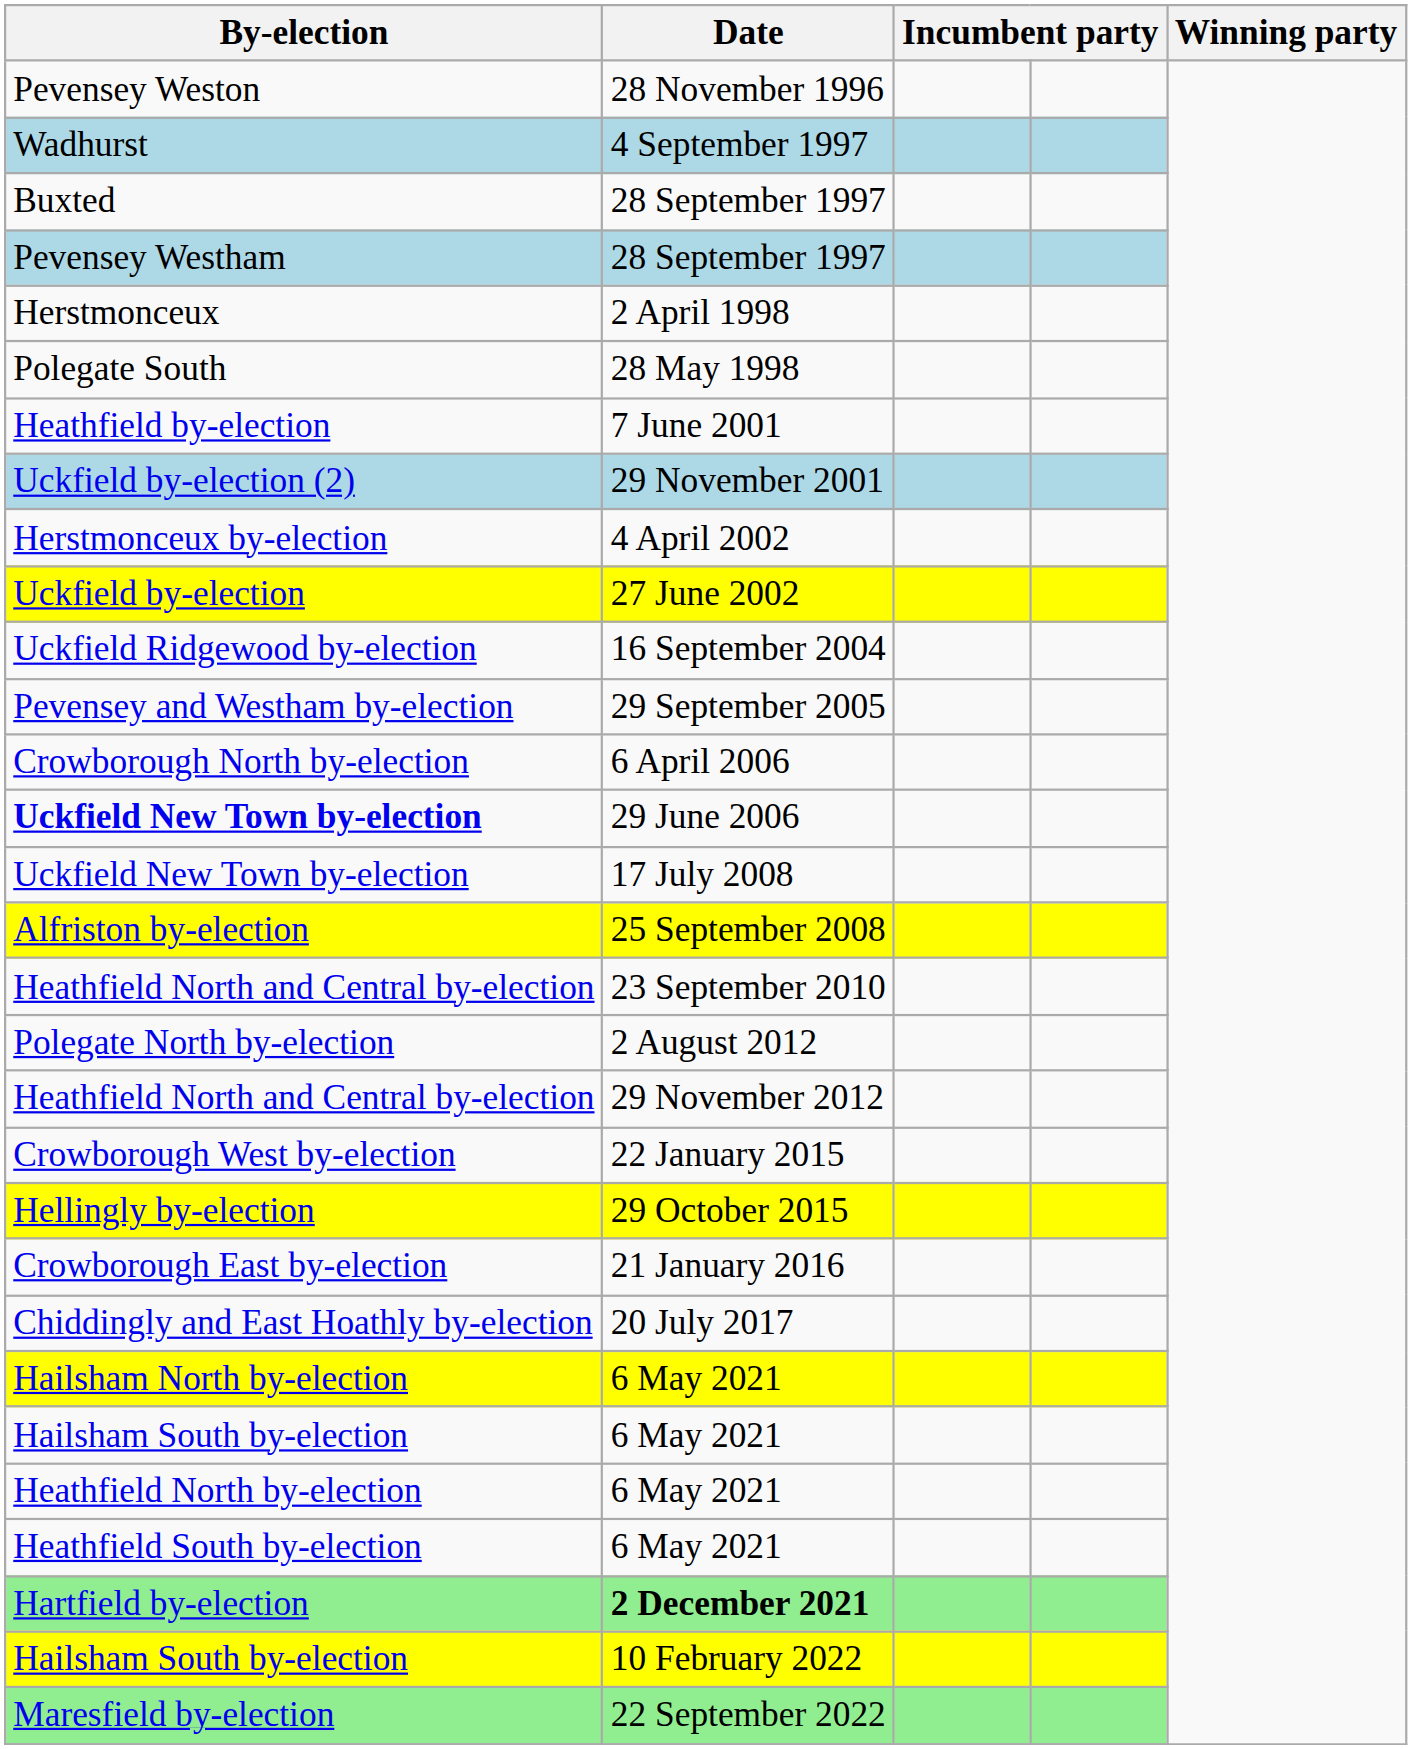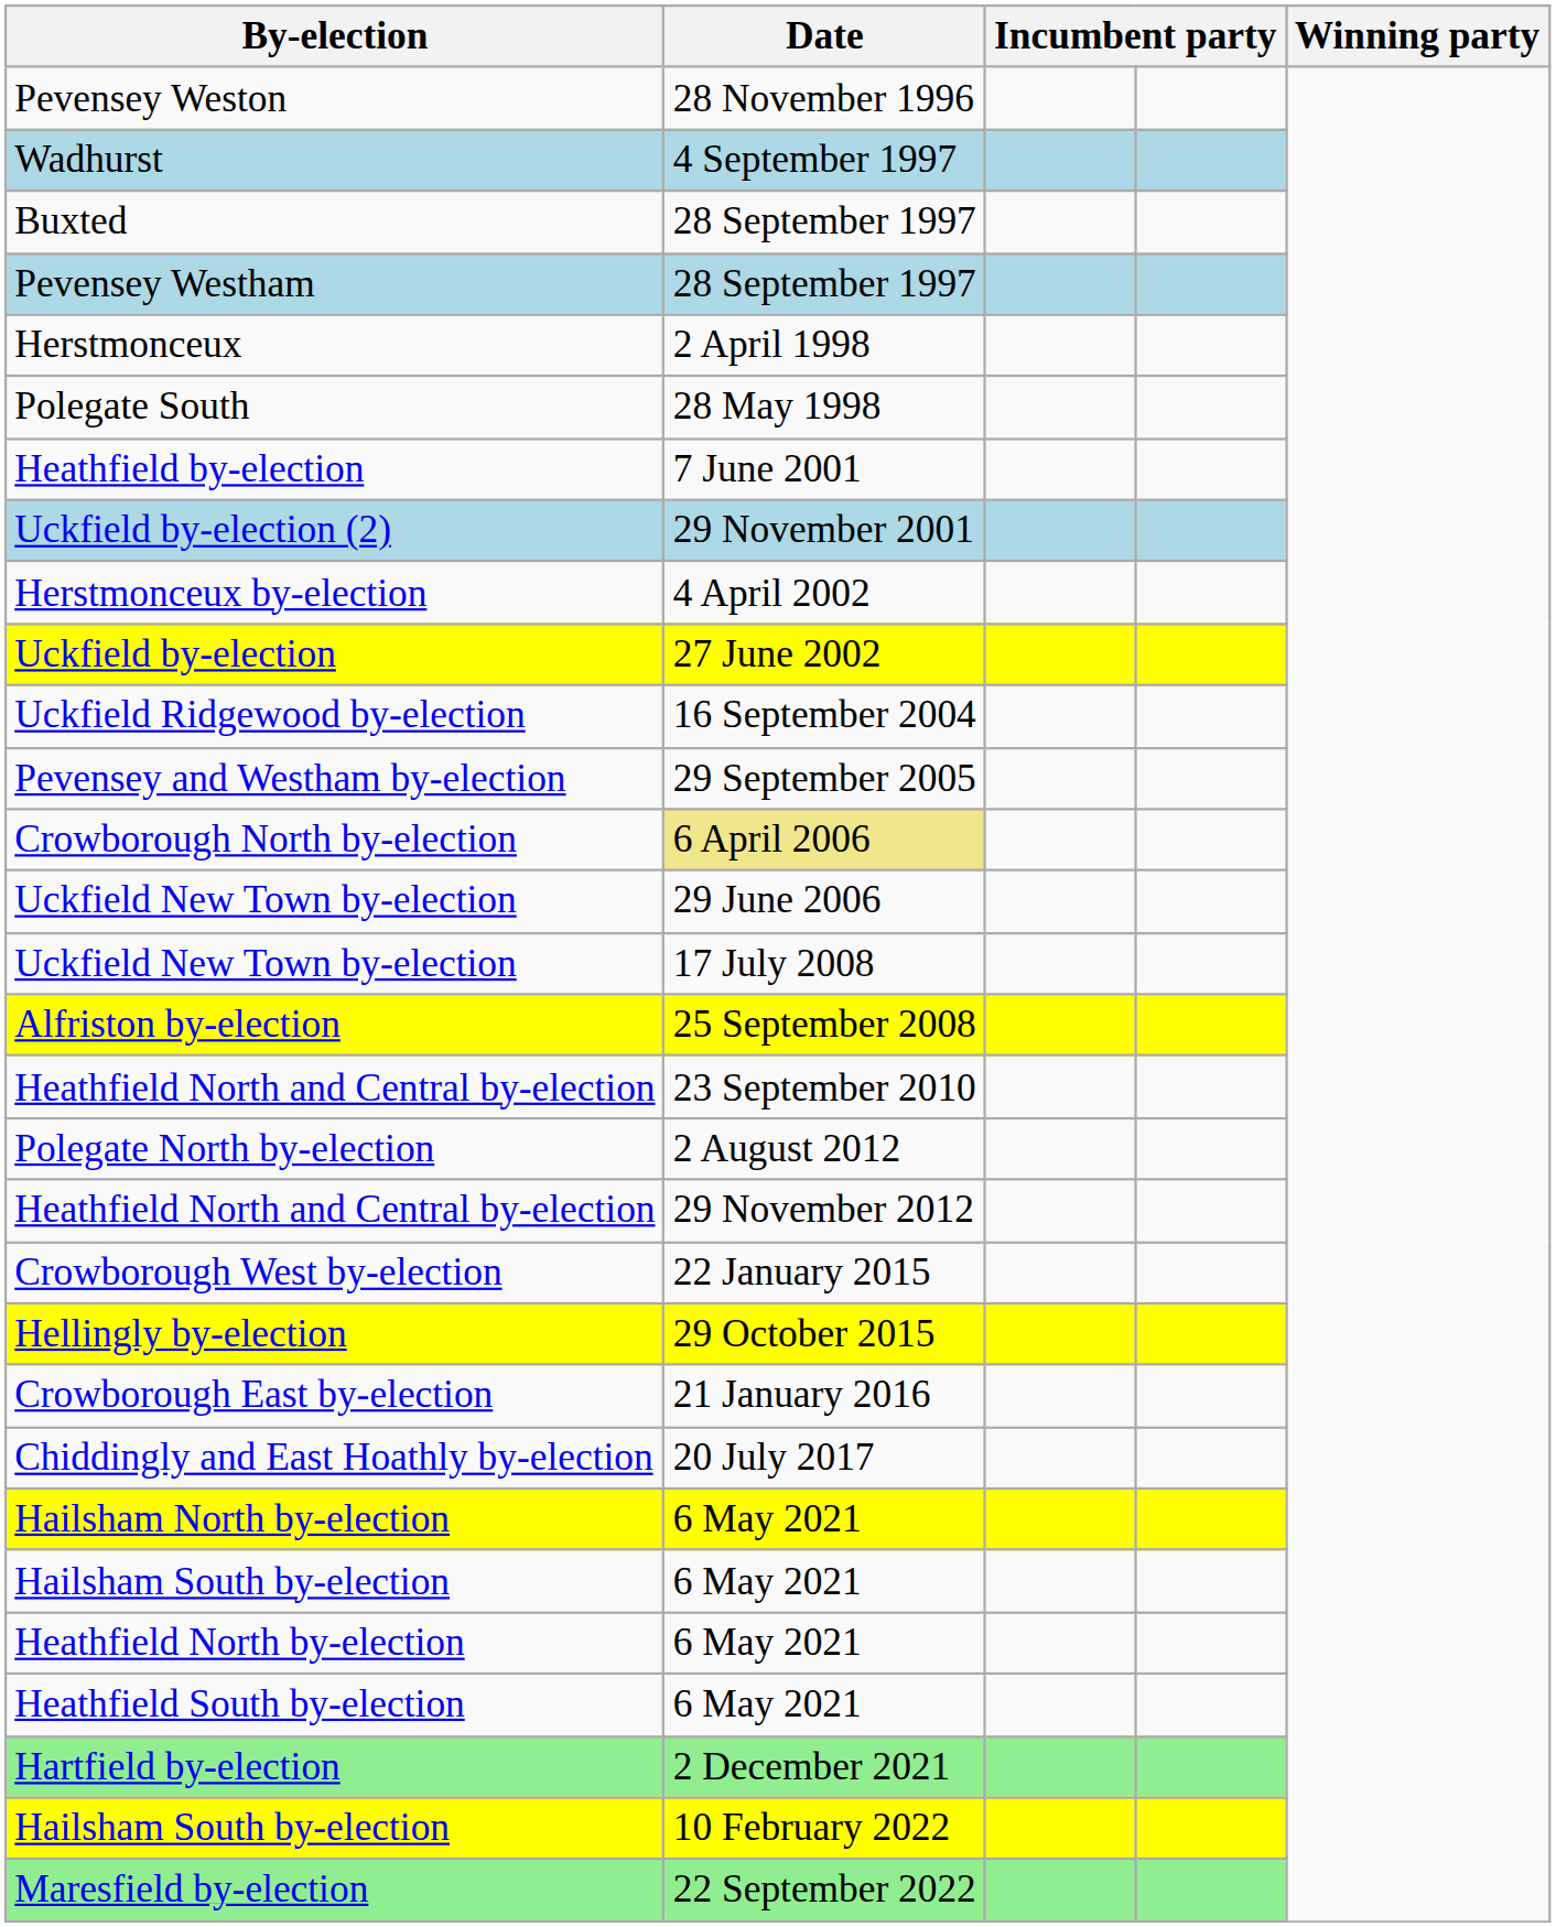Crowborough North by-election | Date: no background -> khaki background
Uckfield New Town by-election / 29 June 2006 | By-election: bold -> normal
Hartfield by-election | Date: bold -> normal
